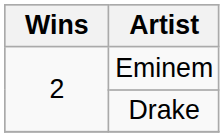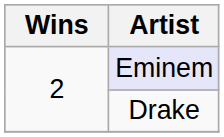Eminem | Artist: no background -> lavender background
